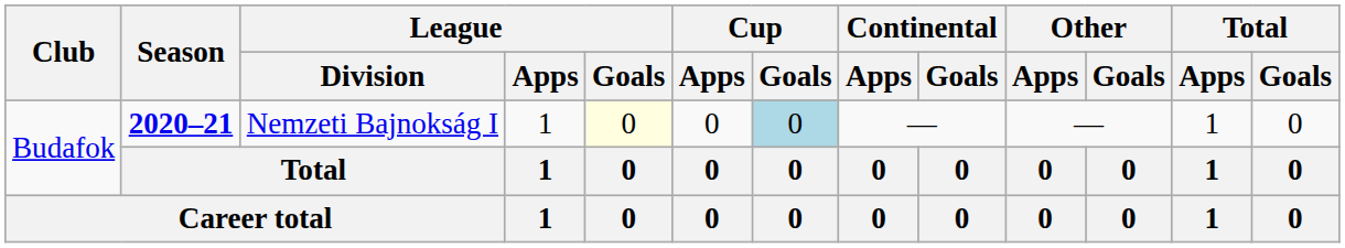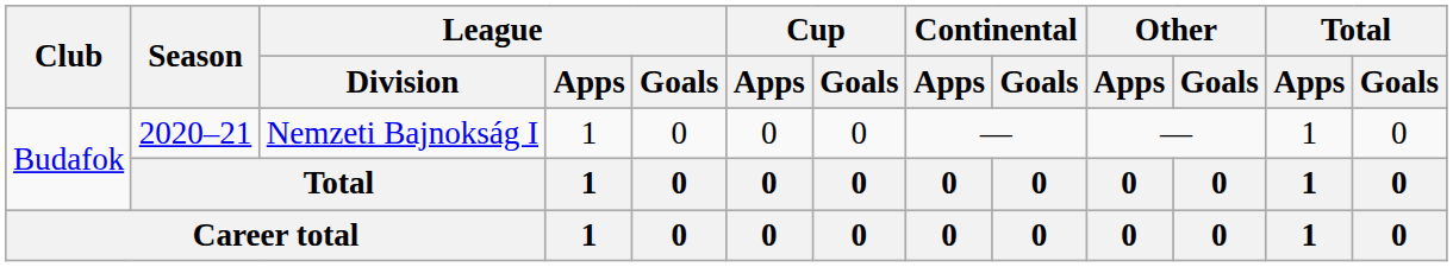Budafok / Nemzeti Bajnokság I | Season: bold -> normal
Budafok / Nemzeti Bajnokság I | League / Goals: lightyellow background -> no background
Budafok / Nemzeti Bajnokság I | Cup / Goals: lightblue background -> no background
